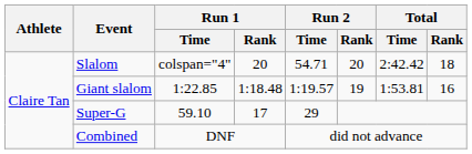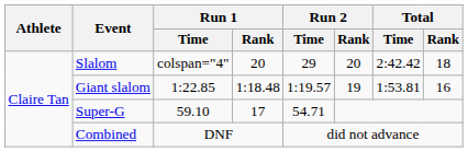Slalom | Run 2 / Time: 54.71 -> 29
Super-G | Run 2 / Time: 29 -> 54.71
